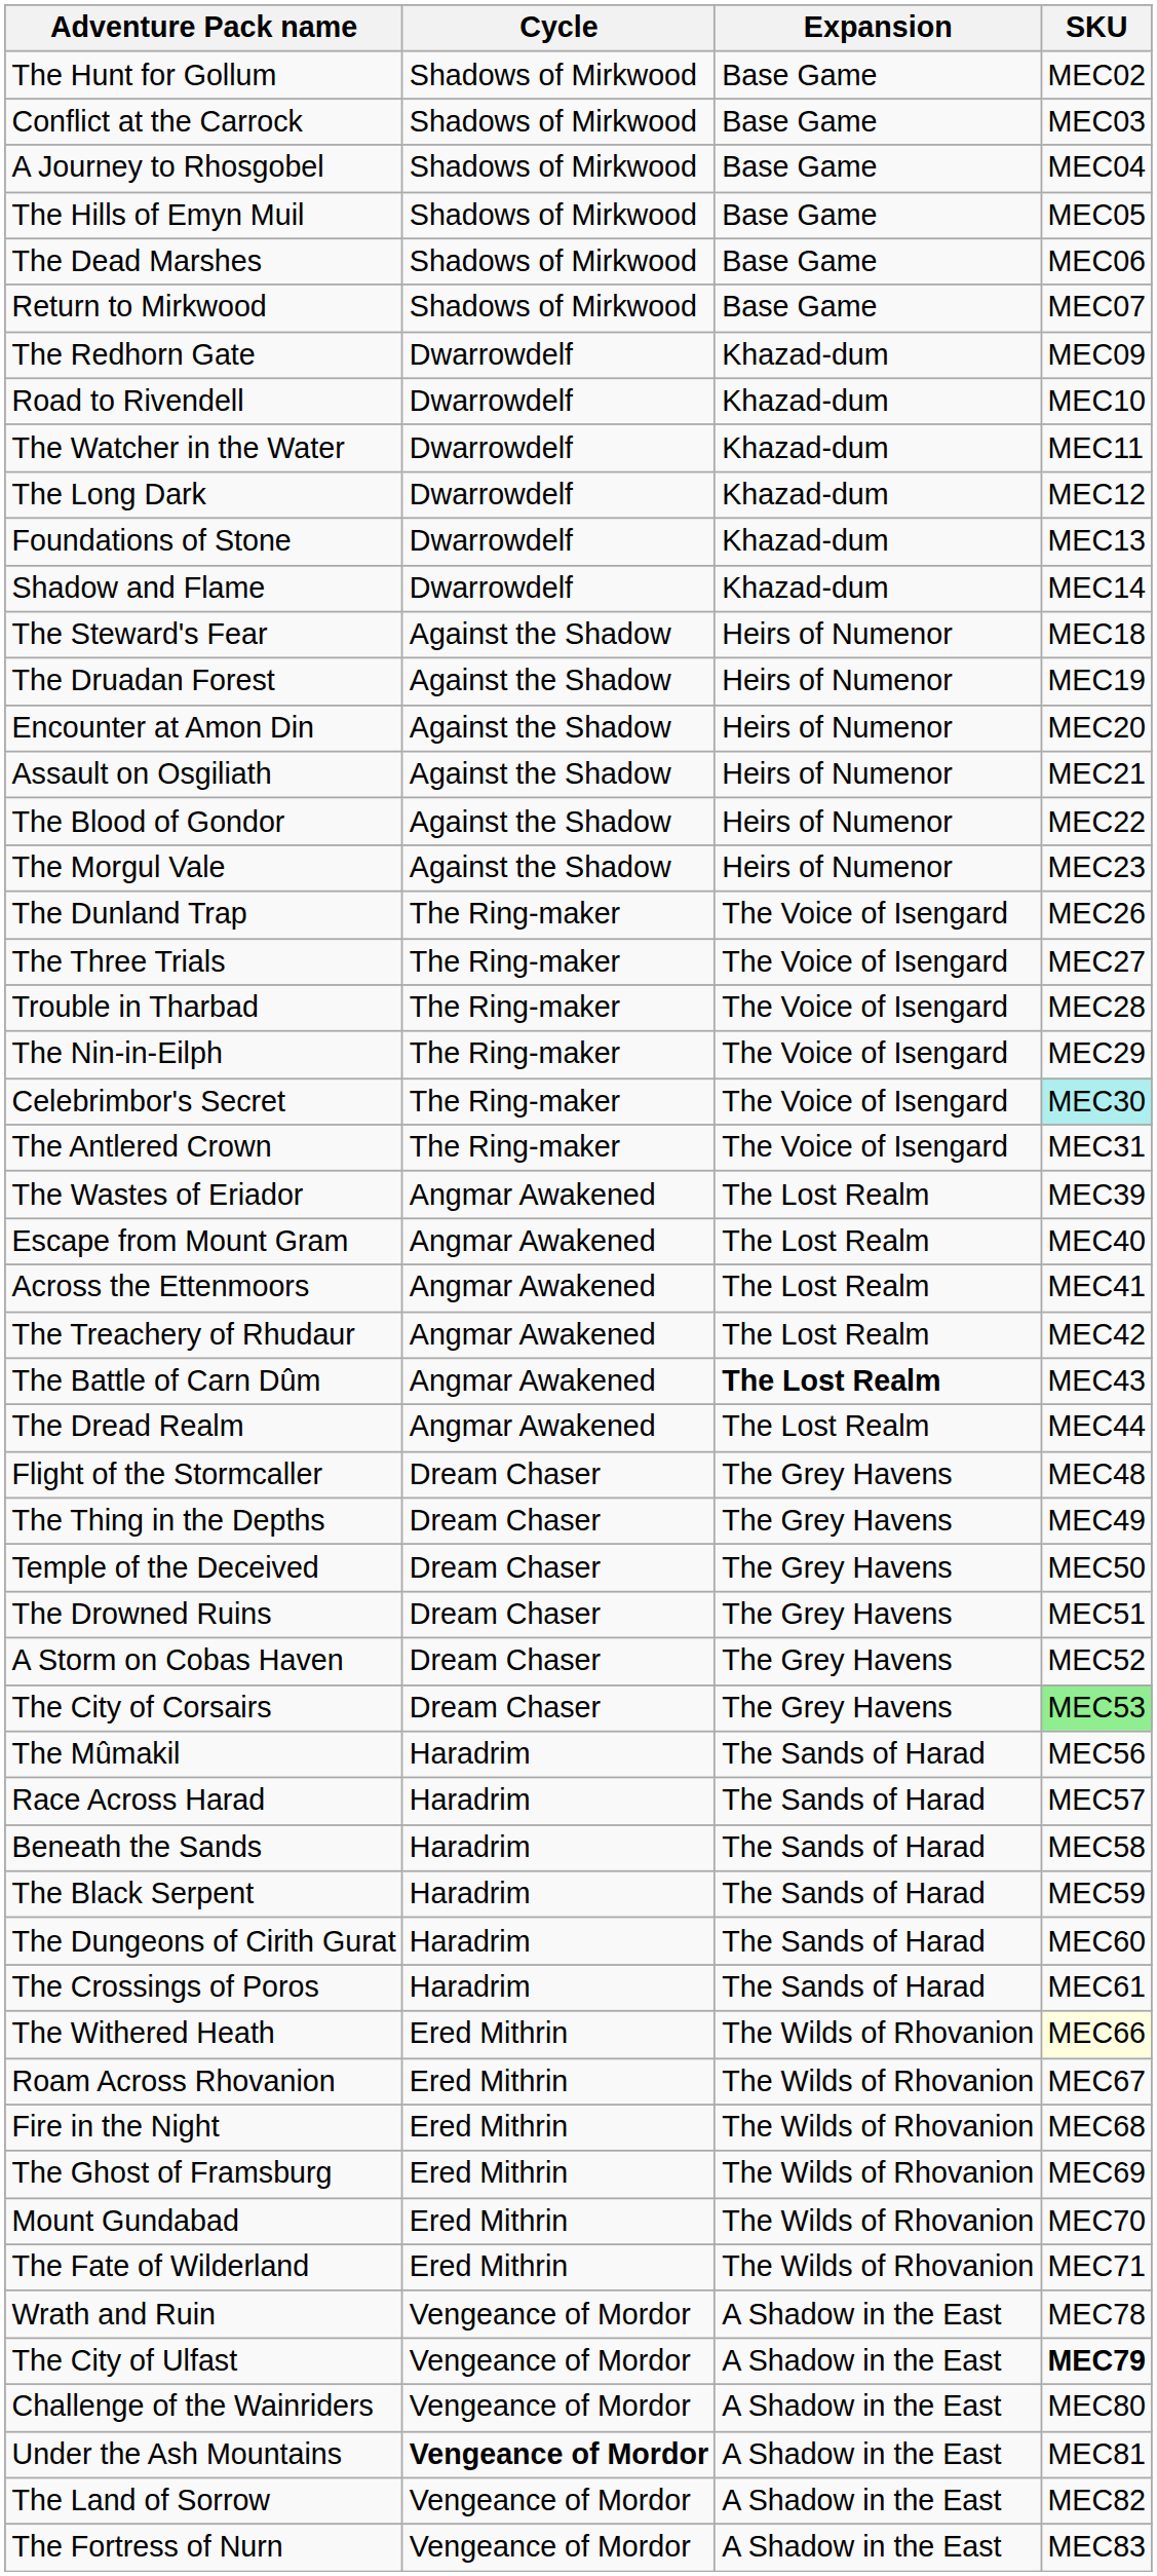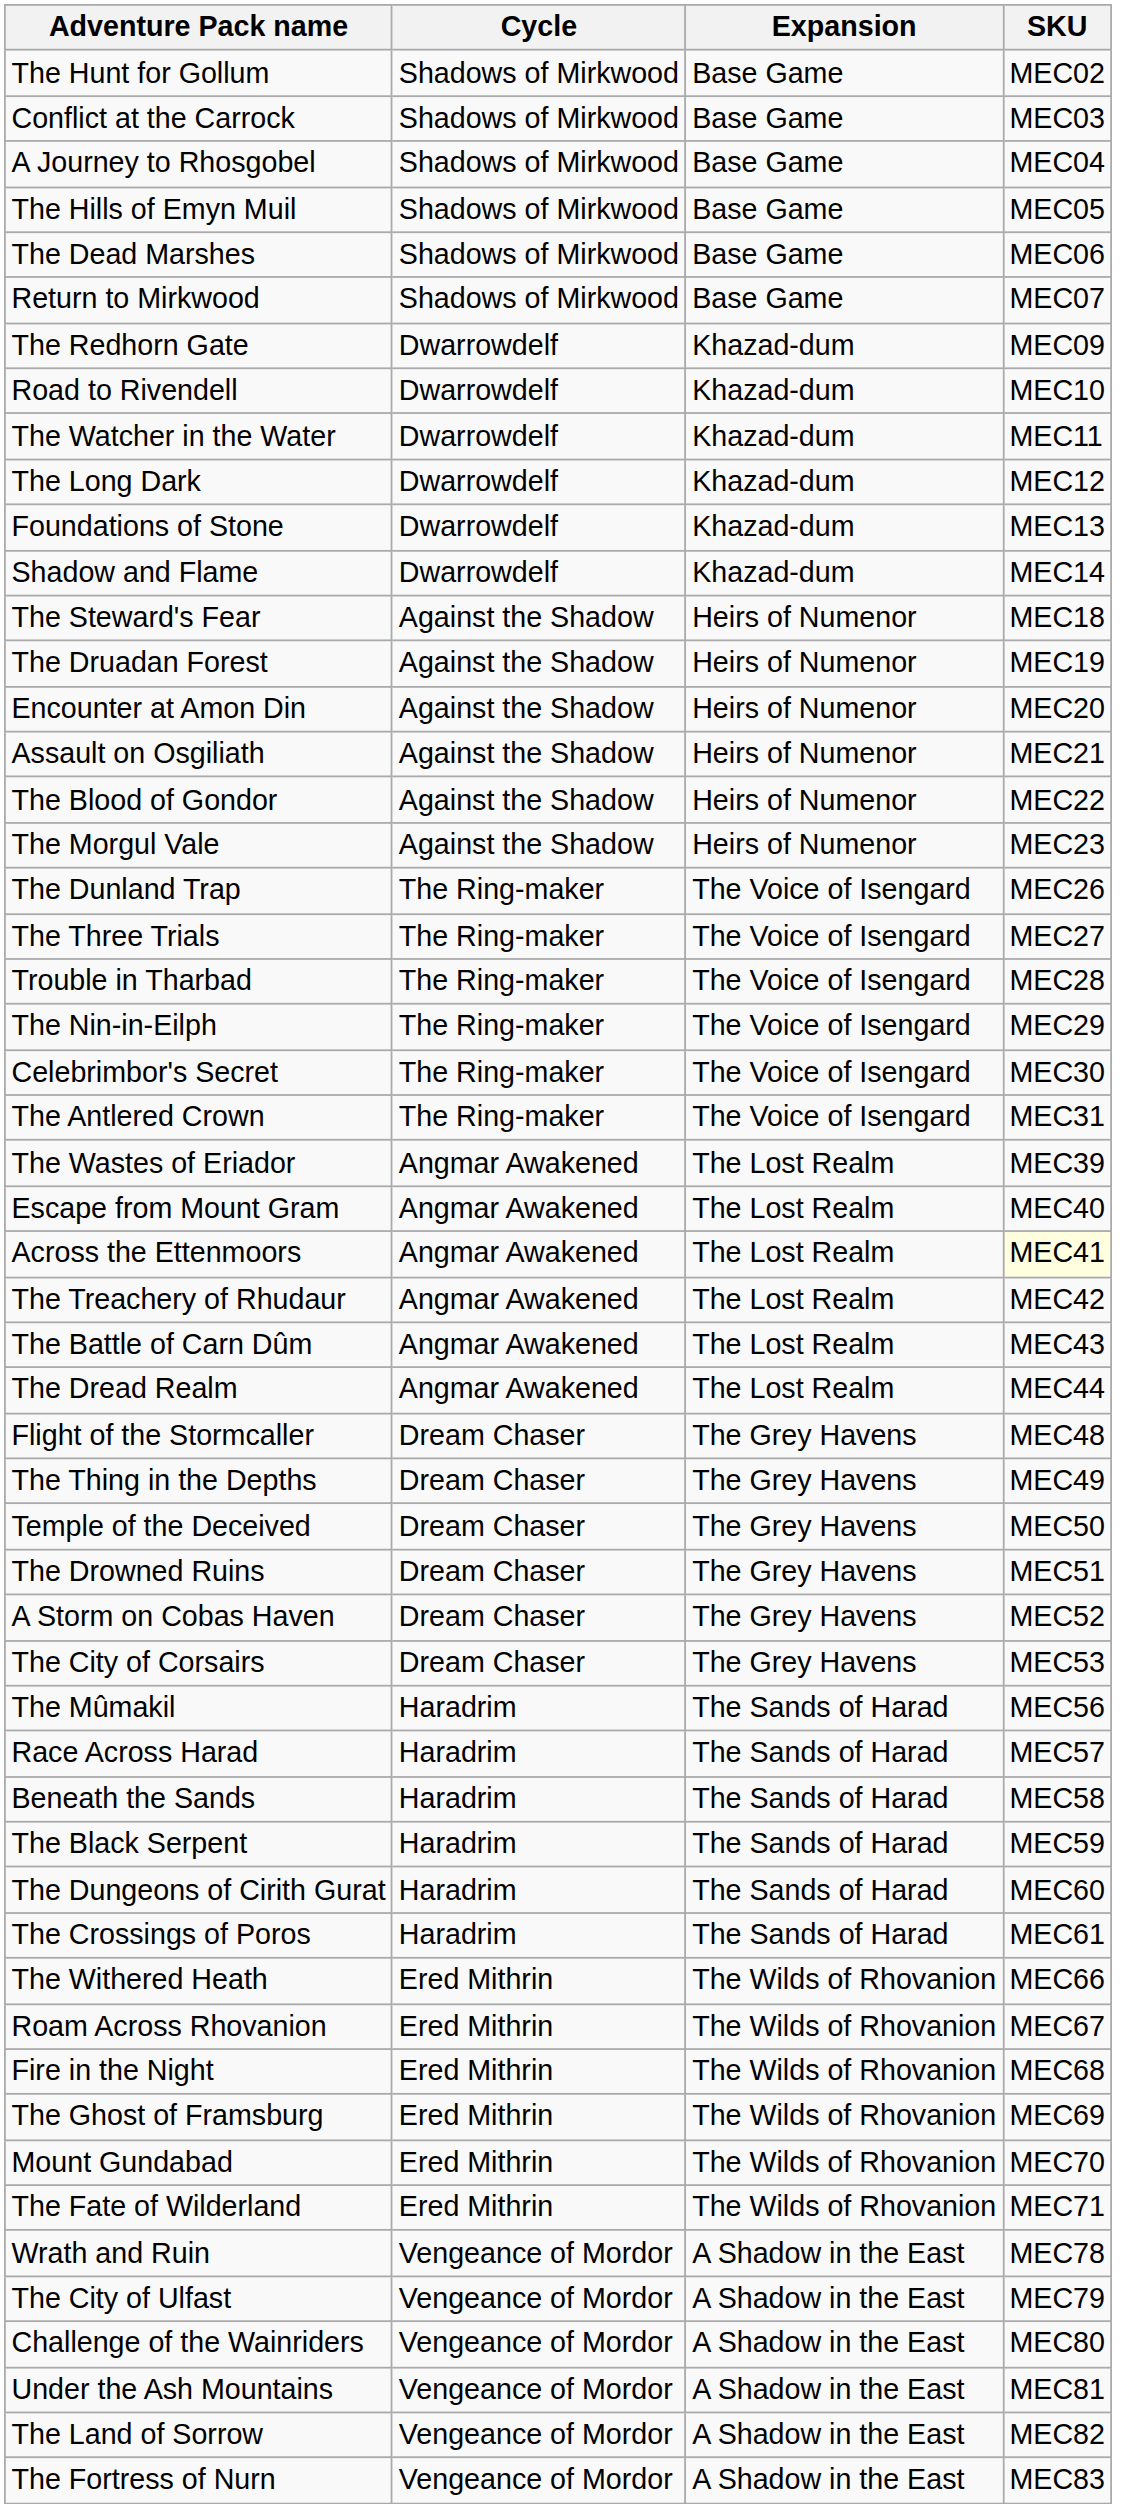Celebrimbor's Secret | SKU: paleturquoise background -> no background
Across the Ettenmoors | SKU: no background -> lightyellow background
The Battle of Carn Dûm | Expansion: bold -> normal
The City of Corsairs | SKU: lightgreen background -> no background
The Withered Heath | SKU: lightyellow background -> no background
The City of Ulfast | SKU: bold -> normal
Under the Ash Mountains | Cycle: bold -> normal
